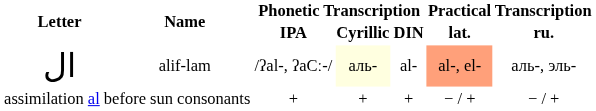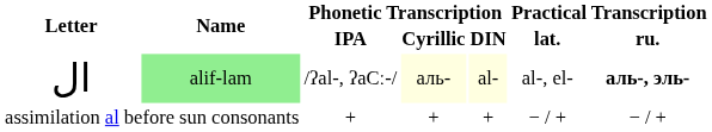ال | Name: no background -> lightgreen background
ال | Phonetic Transcription / DIN: no background -> lightyellow background
ال | Practical Transcription / lat.: lightsalmon background -> no background
ال | Practical Transcription / ru.: normal -> bold
